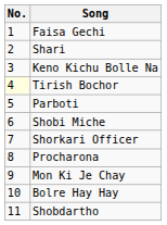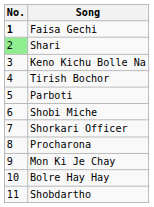Faisa Gechi | No.: normal -> bold
Shari | No.: no background -> lightgreen background
Tirish Bochor | No.: lightyellow background -> no background
